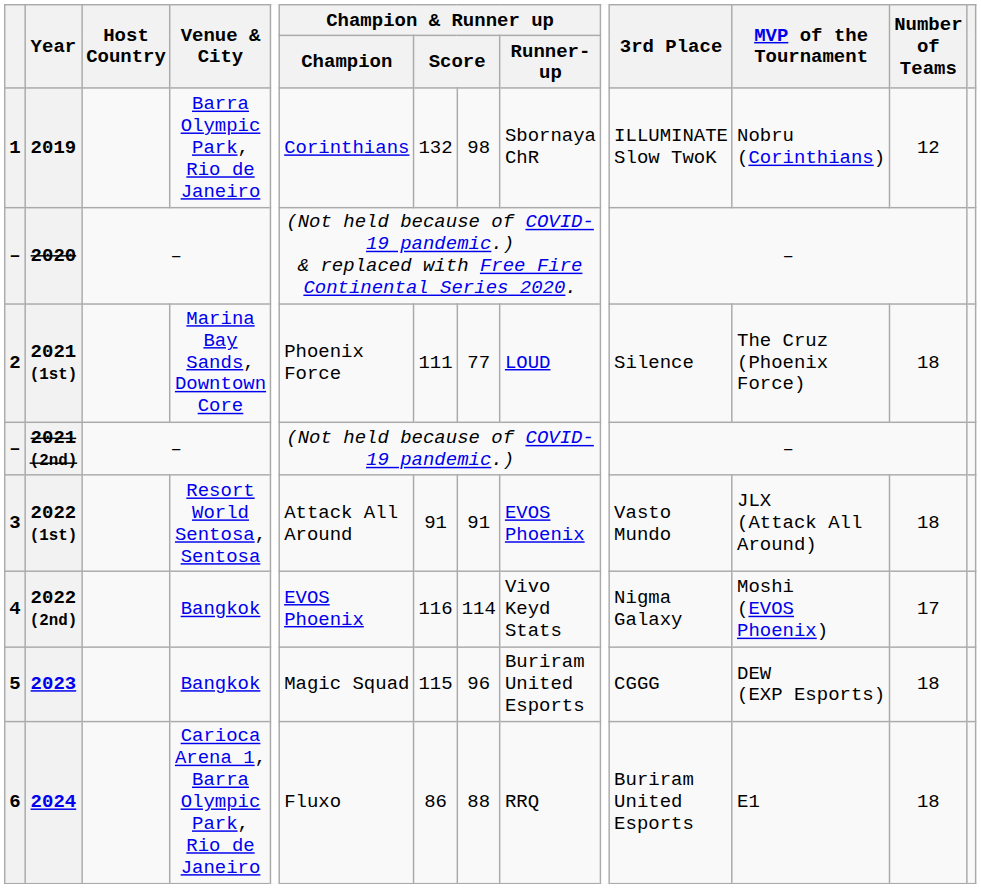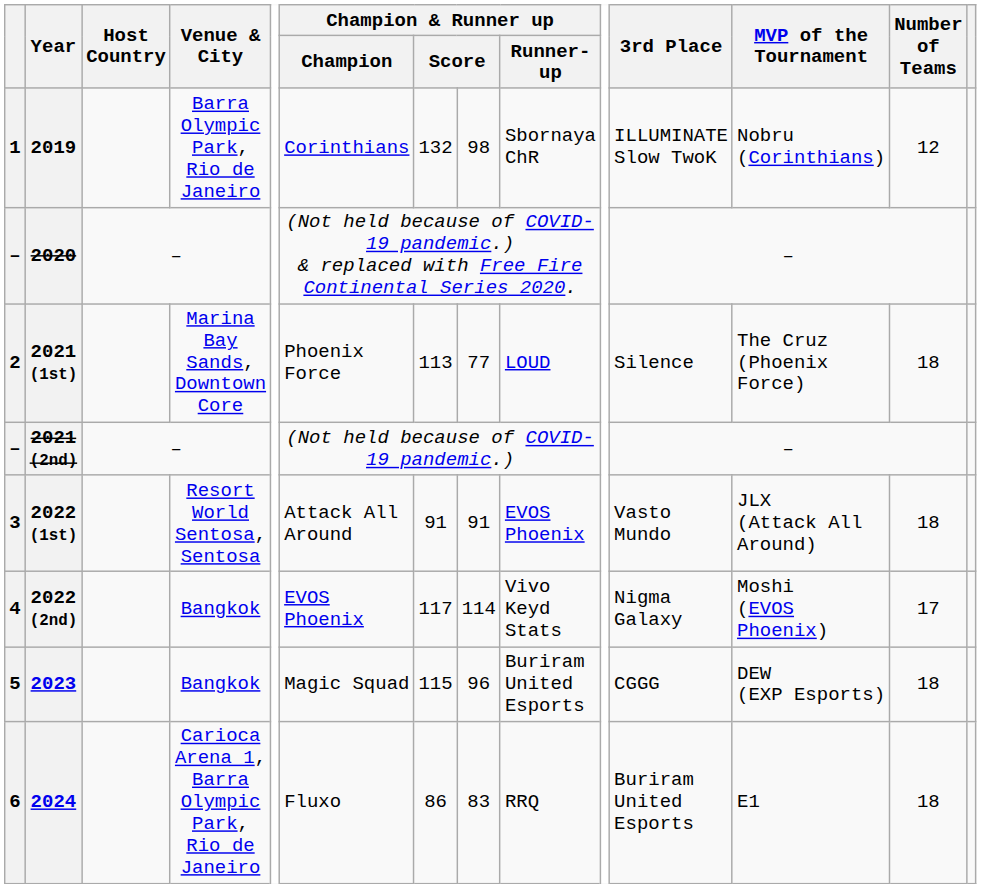2021 (1st) | column 7: 111 -> 113
2022 (2nd) | column 7: 116 -> 117
2024 | column 8: 88 -> 83
